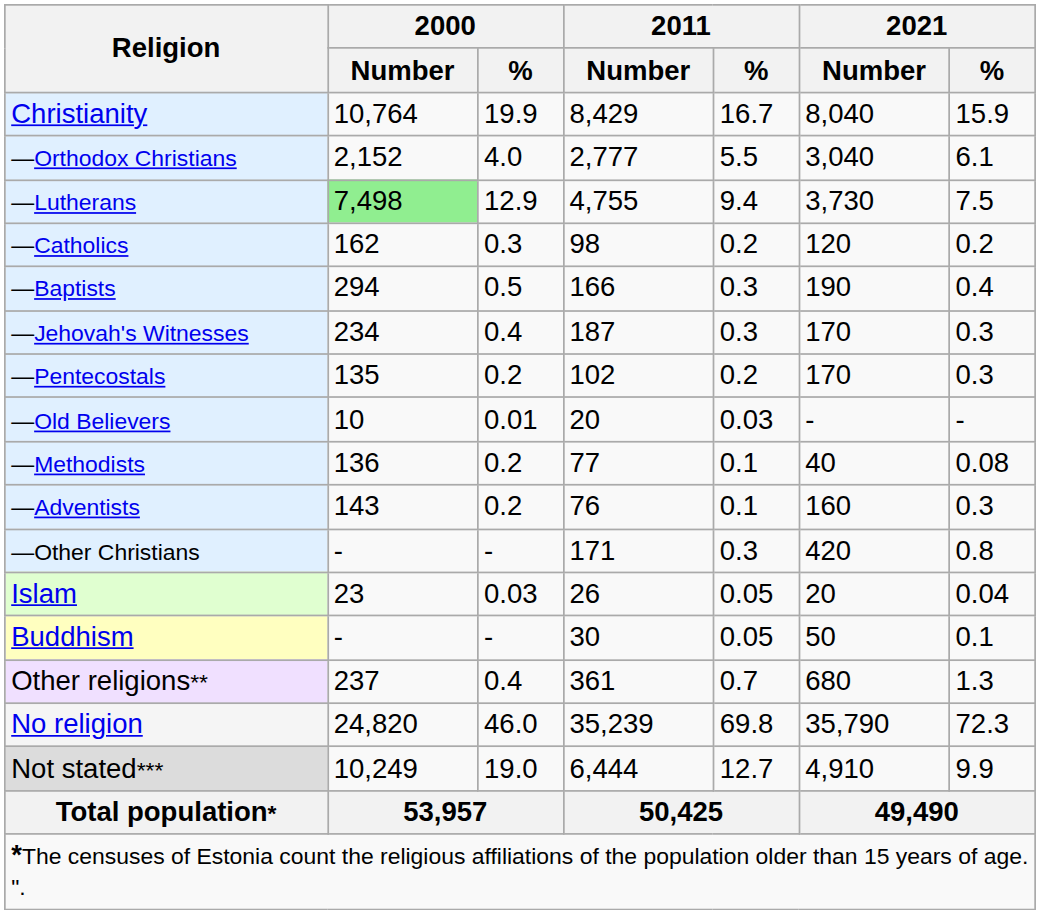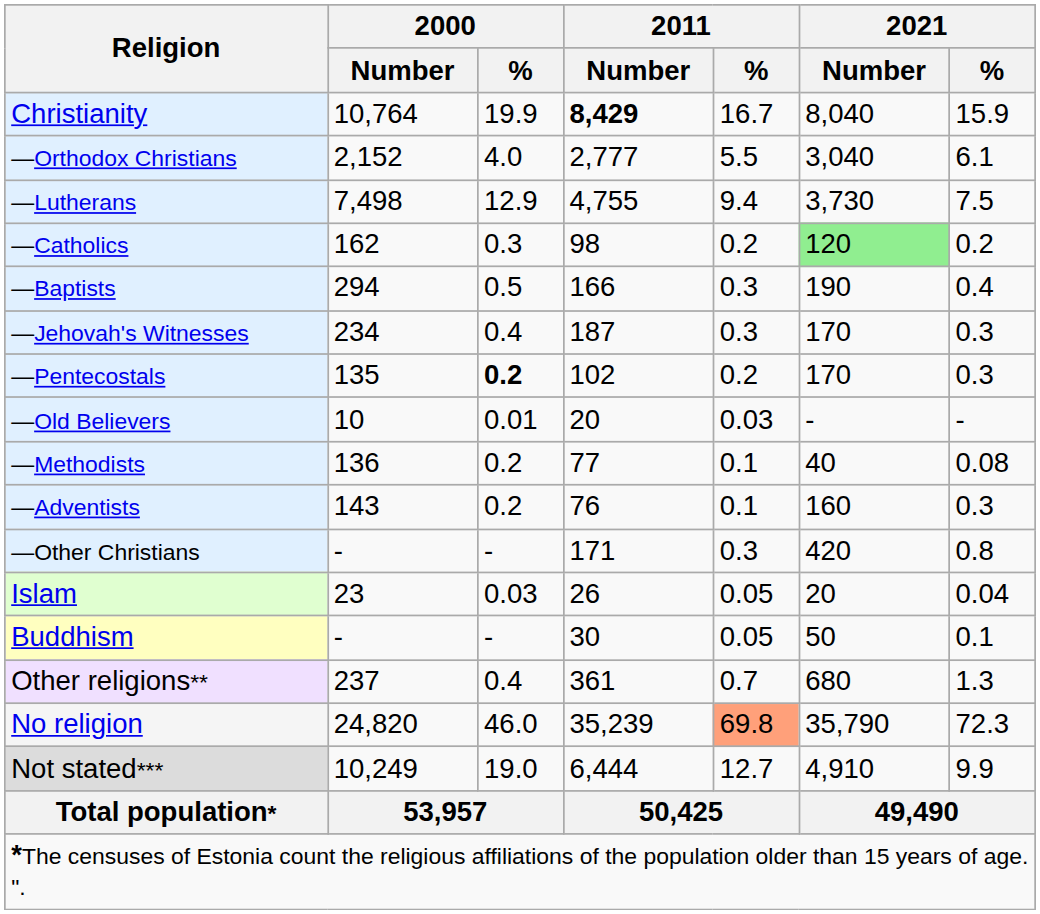Christianity | 2011 / Number: normal -> bold
—Lutherans | 2000 / Number: lightgreen background -> no background
—Catholics | 2021 / Number: no background -> lightgreen background
—Pentecostals | 2000 / %: normal -> bold
No religion | 2011 / %: no background -> lightsalmon background
